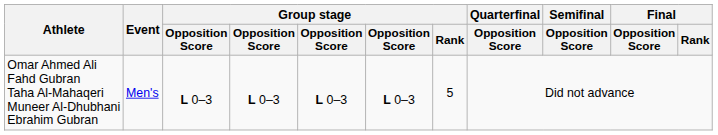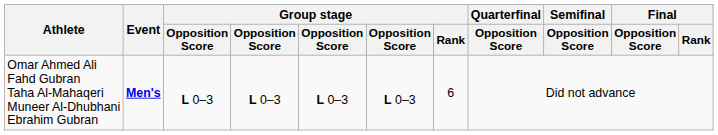row 3 | Event: normal -> bold
row 3 | Group stage / Rank: 5 -> 6
